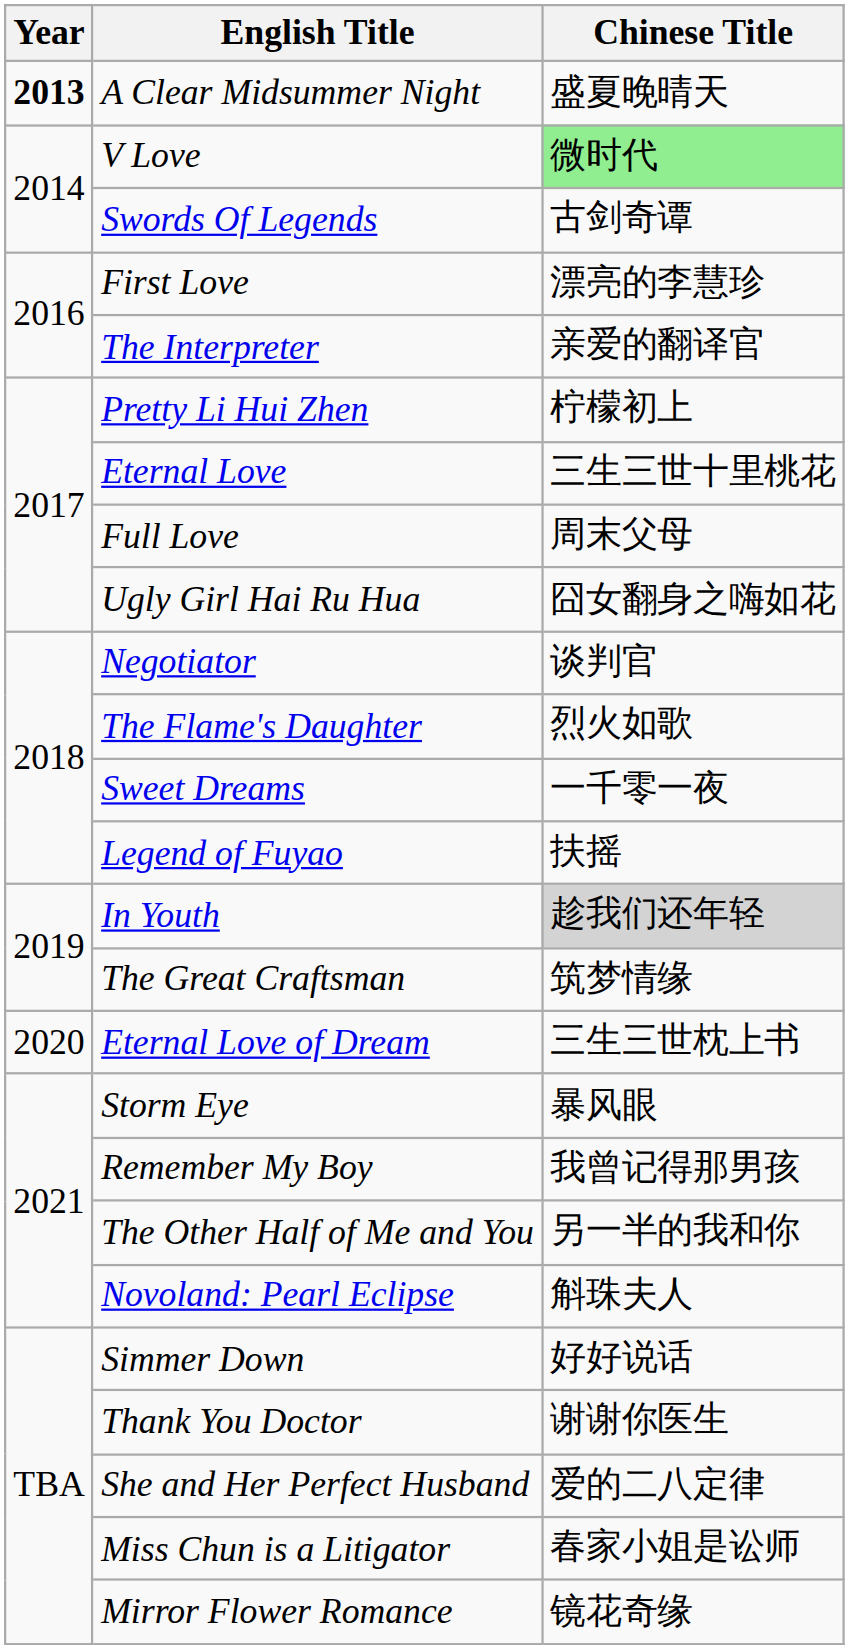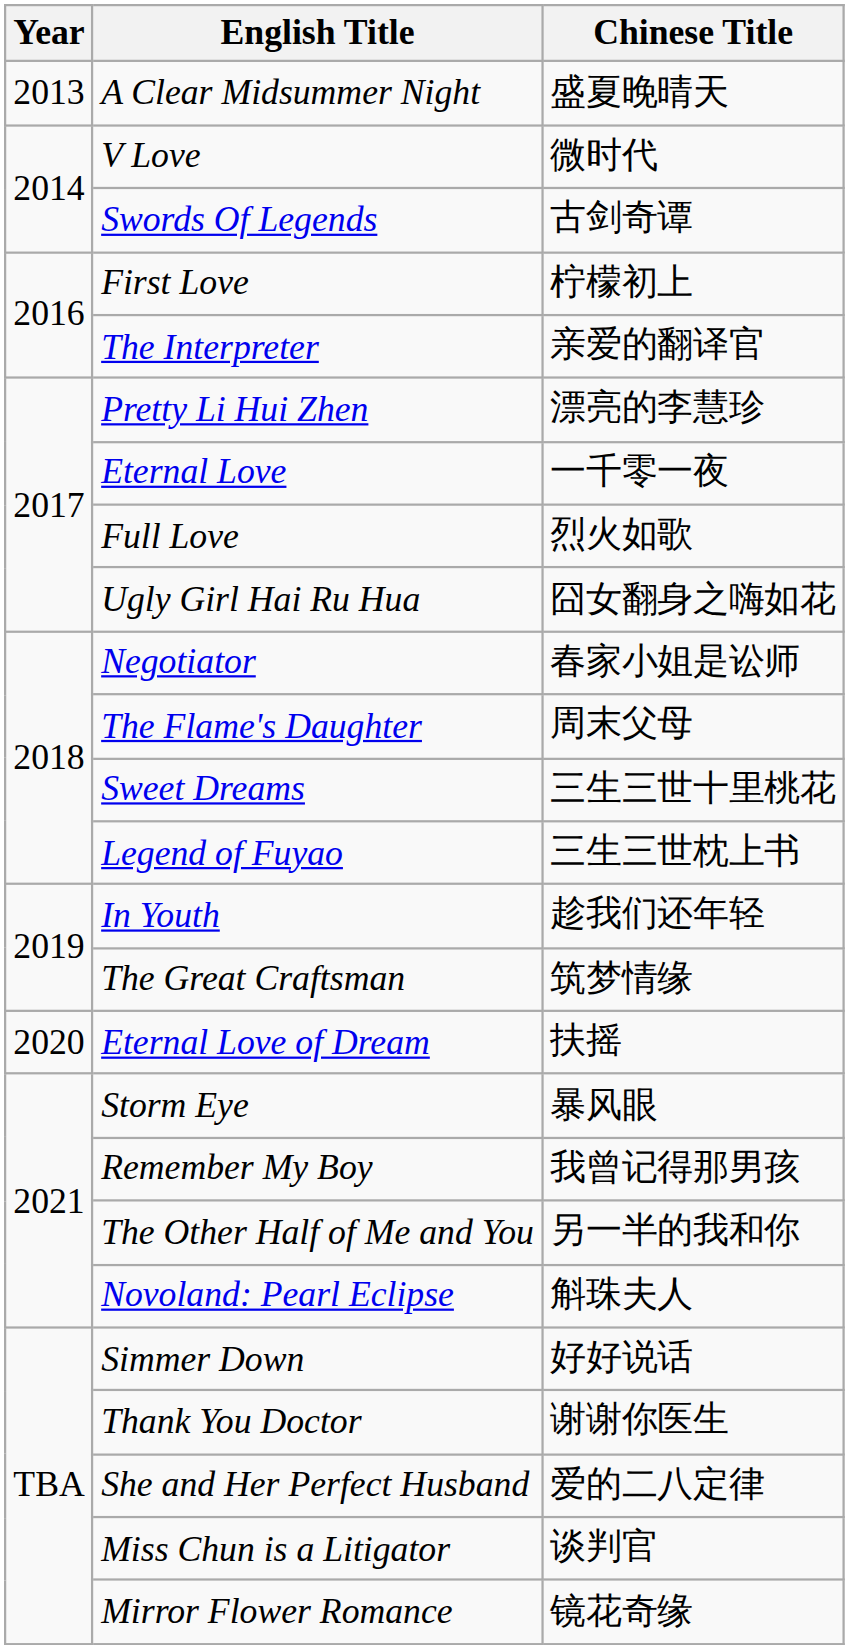A Clear Midsummer Night | Year: bold -> normal
V Love | Chinese Title: lightgreen background -> no background
First Love | Chinese Title: 漂亮的李慧珍 -> 柠檬初上
Pretty Li Hui Zhen | Chinese Title: 柠檬初上 -> 漂亮的李慧珍
Eternal Love | Chinese Title: 三生三世十里桃花 -> 一千零一夜
Full Love | Chinese Title: 周末父母 -> 烈火如歌
Negotiator | Chinese Title: 谈判官 -> 春家小姐是讼师
The Flame's Daughter | Chinese Title: 烈火如歌 -> 周末父母
Sweet Dreams | Chinese Title: 一千零一夜 -> 三生三世十里桃花
Legend of Fuyao | Chinese Title: 扶摇 -> 三生三世枕上书
In Youth | Chinese Title: lightgrey background -> no background
Eternal Love of Dream | Chinese Title: 三生三世枕上书 -> 扶摇
Miss Chun is a Litigator | Chinese Title: 春家小姐是讼师 -> 谈判官
